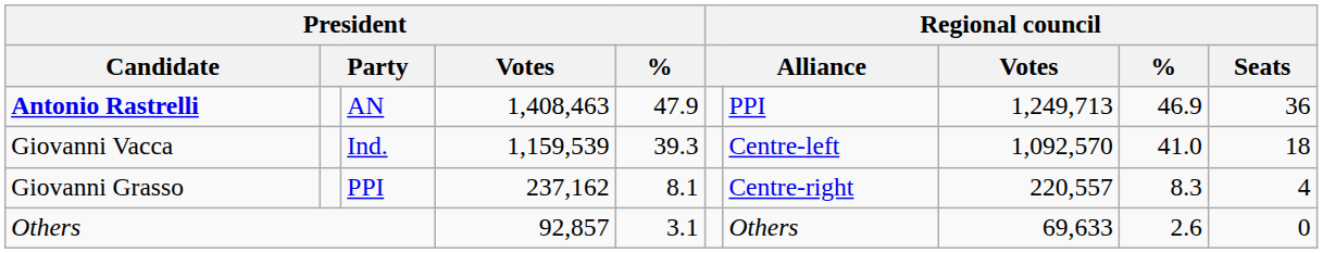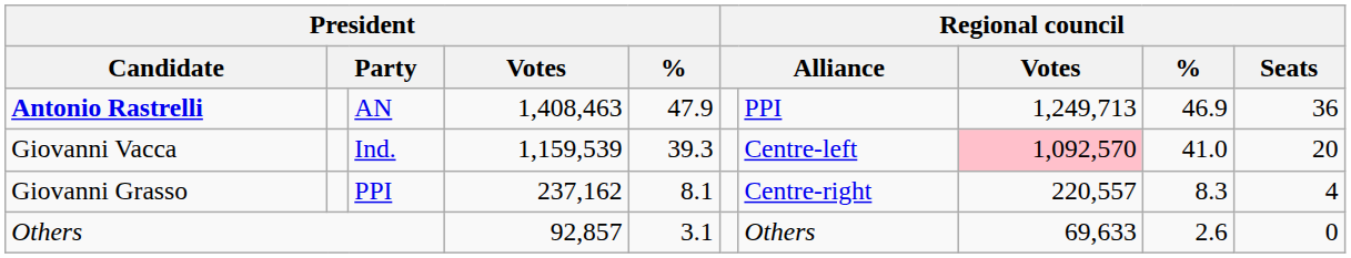Giovanni Vacca | Regional council / Votes: no background -> pink background
Giovanni Vacca | Regional council / Seats: 18 -> 20
